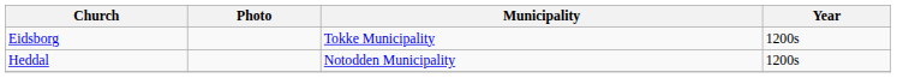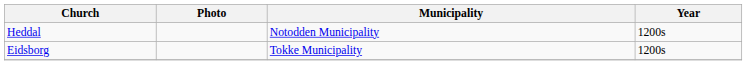rows swapped: Eidsborg <-> Heddal
